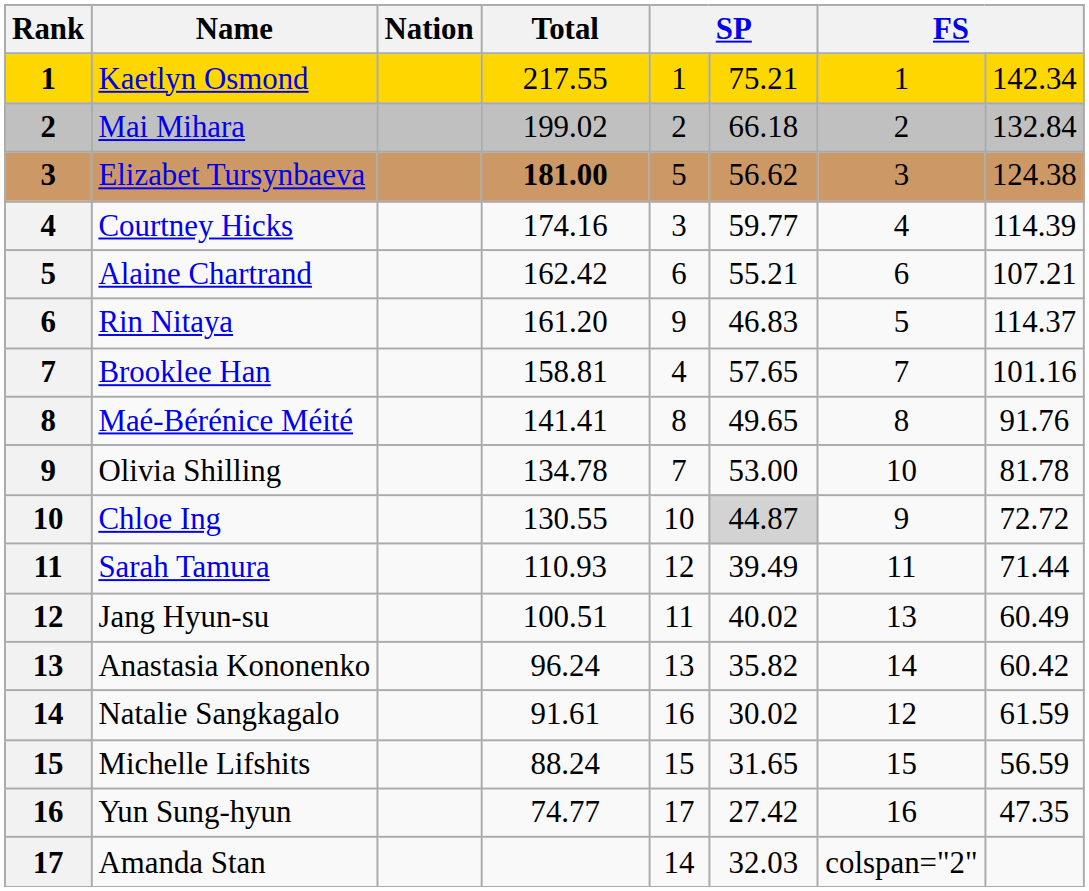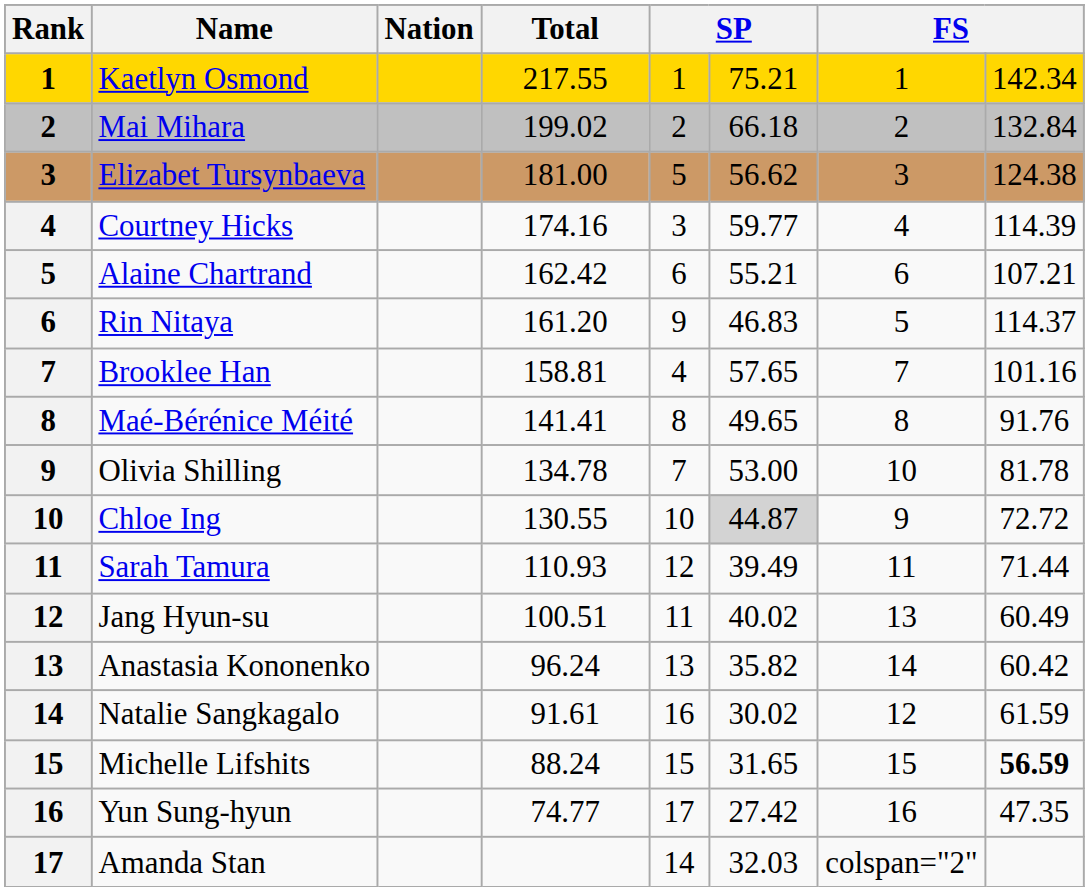Elizabet Tursynbaeva | Total: bold -> normal
Michelle Lifshits | column 8: normal -> bold
